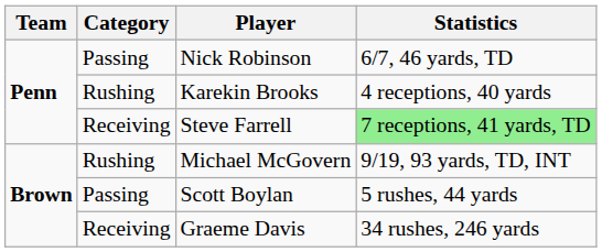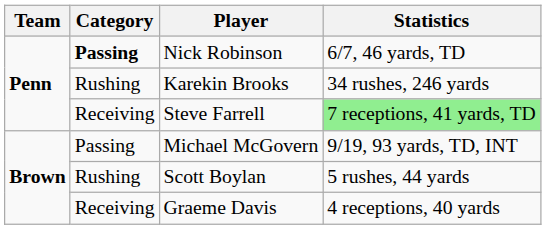Nick Robinson | Category: normal -> bold
Karekin Brooks | Statistics: 4 receptions, 40 yards -> 34 rushes, 246 yards
Michael McGovern | Category: Rushing -> Passing
Scott Boylan | Category: Passing -> Rushing
Graeme Davis | Statistics: 34 rushes, 246 yards -> 4 receptions, 40 yards
